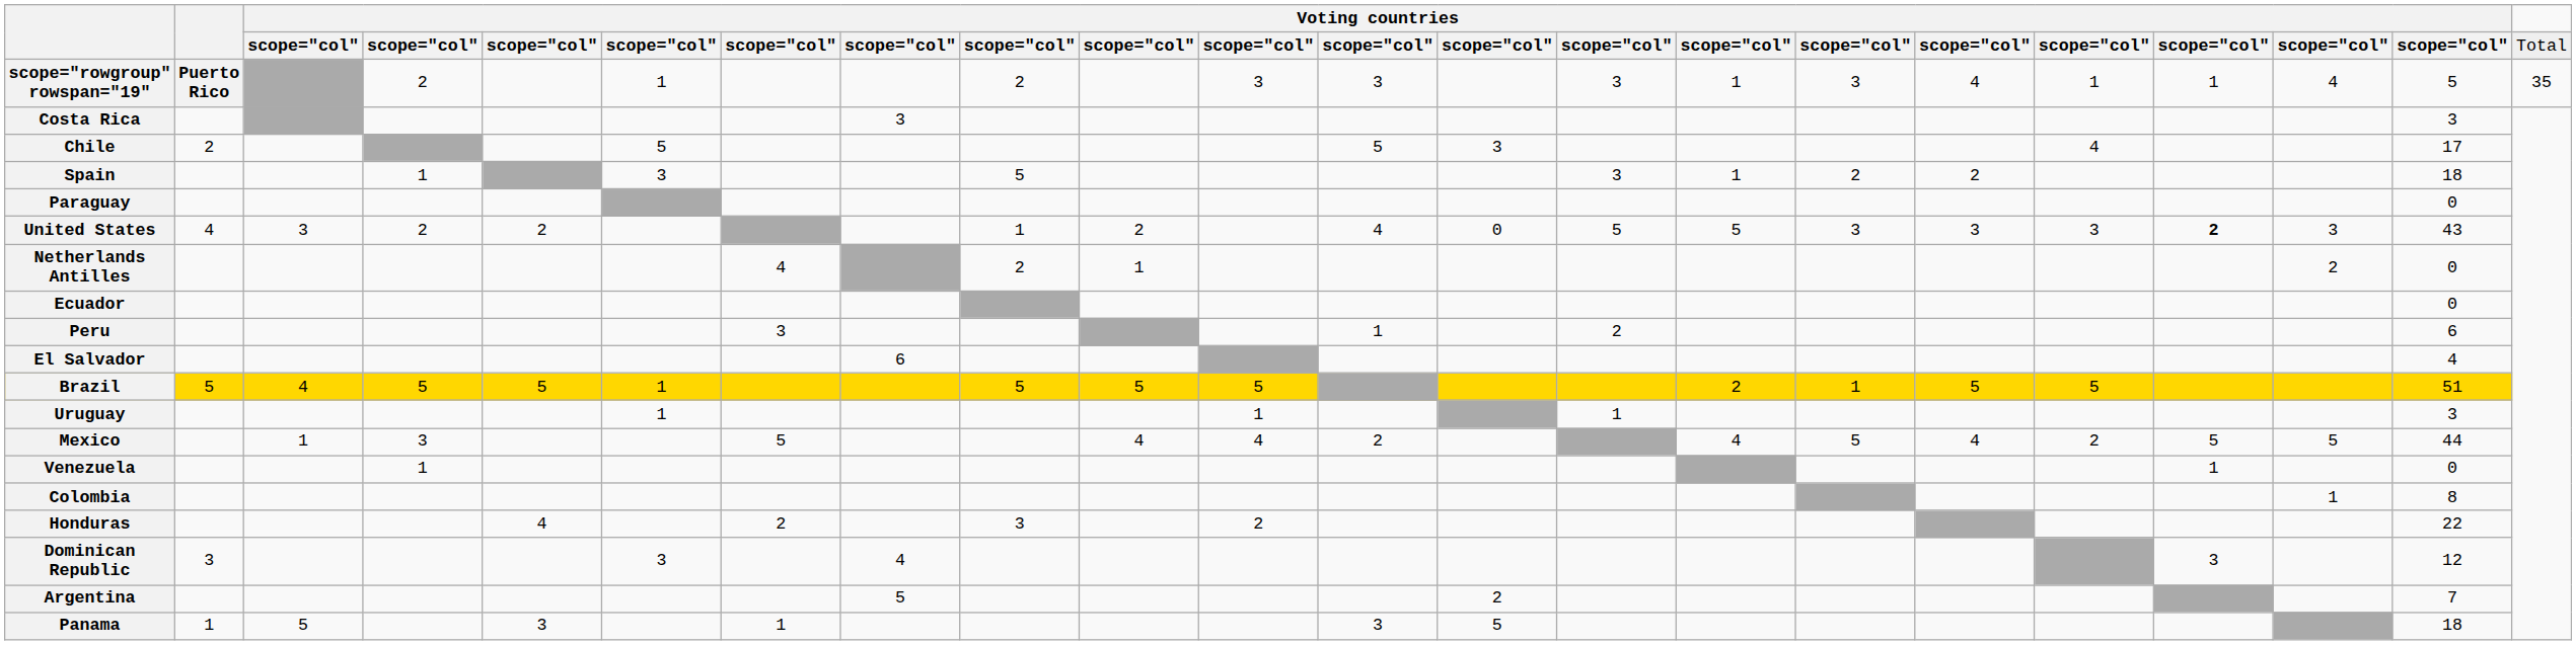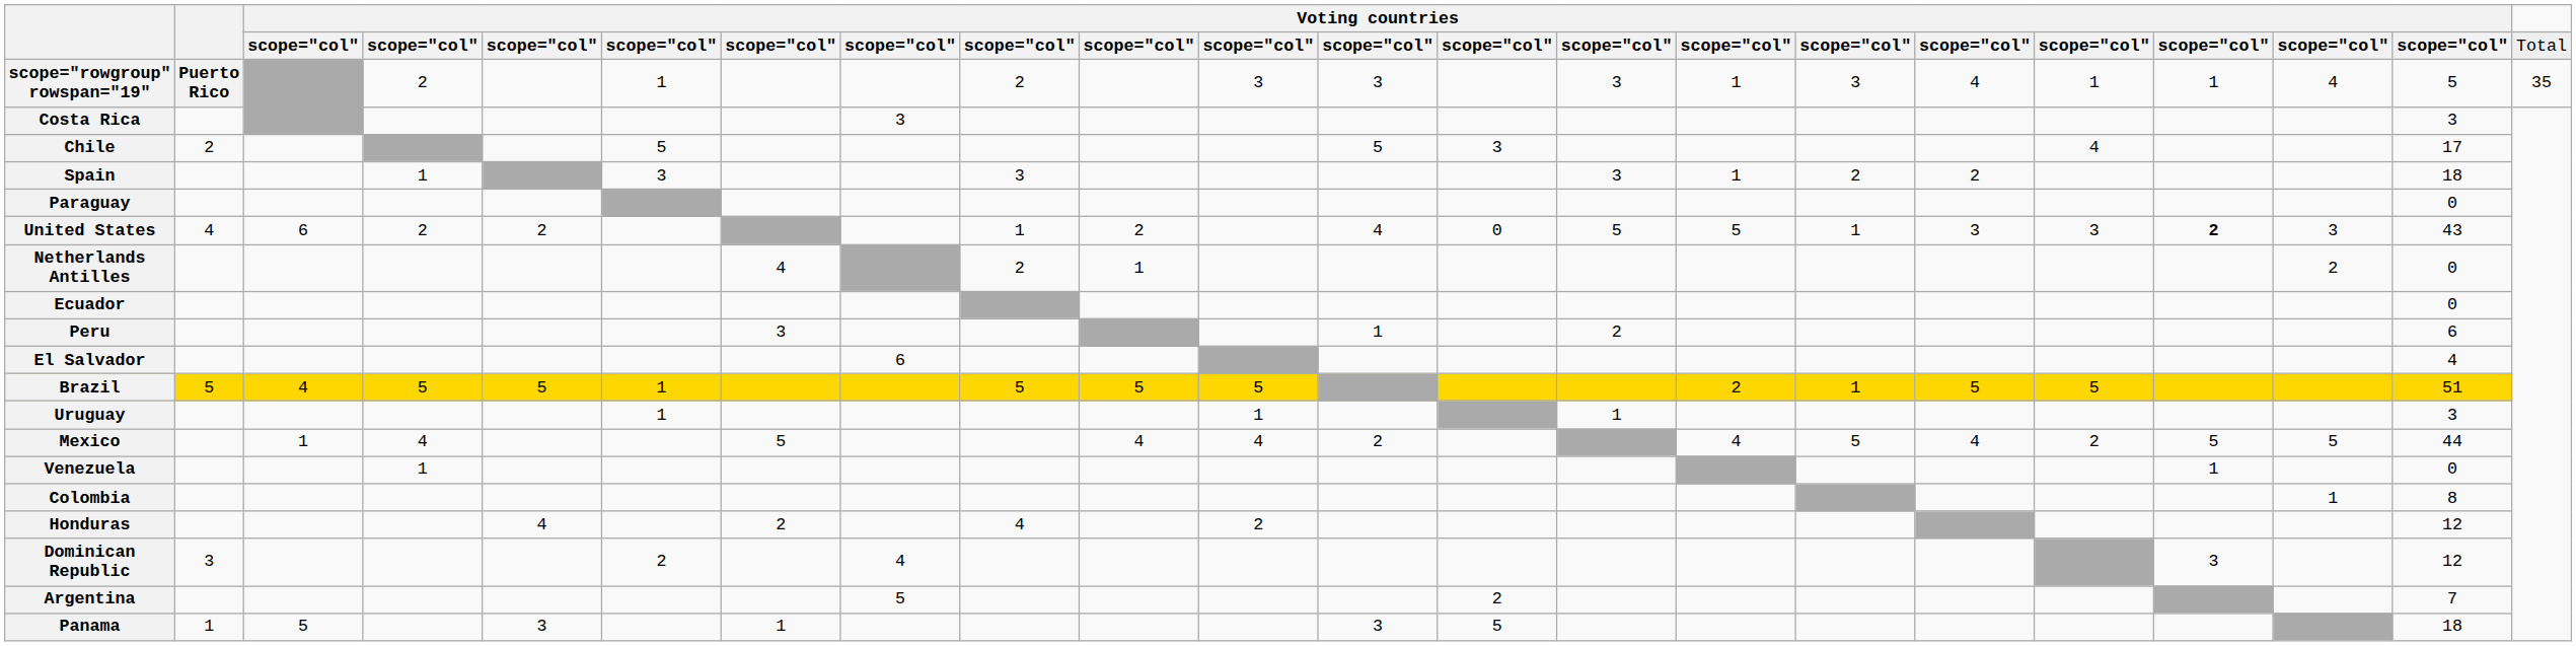Spain | column 9: 5 -> 3
United States | column 3: 3 -> 6
United States | column 16: 3 -> 1
Mexico | column 4: 3 -> 4
Honduras | column 9: 3 -> 4
Honduras | column 21: 22 -> 12
Dominican Republic | column 6: 3 -> 2
